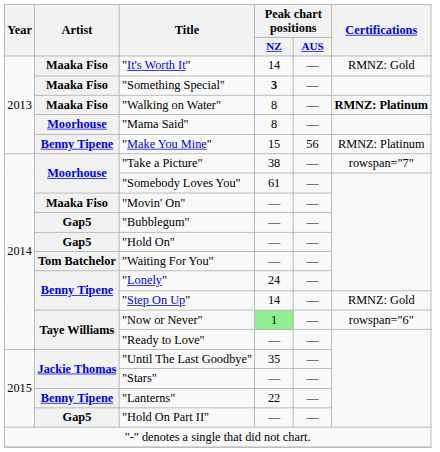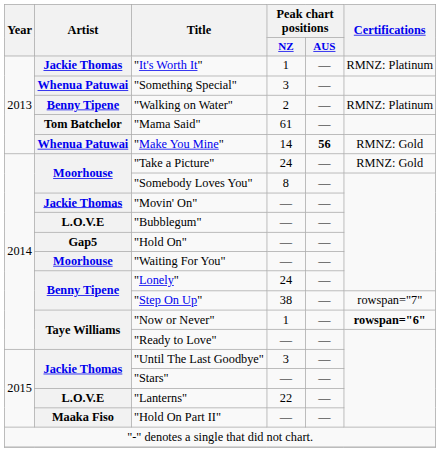"It's Worth It" | Artist: Maaka Fiso -> Jackie Thomas
"It's Worth It" | Peak chart positions / NZ: 14 -> 1
"It's Worth It" | Certifications: RMNZ: Gold -> RMNZ: Platinum
"Something Special" | Artist: Maaka Fiso -> Whenua Patuwai
"Something Special" | Peak chart positions / NZ: bold -> normal
"Walking on Water" | Artist: Maaka Fiso -> Benny Tipene
"Walking on Water" | Peak chart positions / NZ: 8 -> 2
"Walking on Water" | Certifications: bold -> normal
"Mama Said" | Artist: Moorhouse -> Tom Batchelor
"Mama Said" | Peak chart positions / NZ: 8 -> 61
"Make You Mine" | Artist: Benny Tipene -> Whenua Patuwai
"Make You Mine" | Peak chart positions / NZ: 15 -> 14
"Make You Mine" | Peak chart positions / AUS: normal -> bold
"Make You Mine" | Certifications: RMNZ: Platinum -> RMNZ: Gold
"Take a Picture" | Peak chart positions / NZ: 38 -> 24
"Take a Picture" | Certifications: rowspan="7" -> RMNZ: Gold
"Somebody Loves You" | Peak chart positions / NZ: 61 -> 8
"Movin' On" | Artist: Maaka Fiso -> Jackie Thomas
"Bubblegum" | Artist: Gap5 -> L.O.V.E
"Waiting For You" | Artist: Tom Batchelor -> Moorhouse
"Step On Up" | Peak chart positions / NZ: 14 -> 38
"Step On Up" | Certifications: RMNZ: Gold -> rowspan="7"
"Now or Never" | Peak chart positions / NZ: lightgreen background -> no background
"Now or Never" | Certifications: normal -> bold
"Until The Last Goodbye" | Peak chart positions / NZ: 35 -> 3
"Lanterns" | Artist: Benny Tipene -> L.O.V.E
"Hold On Part II" | Artist: Gap5 -> Maaka Fiso
